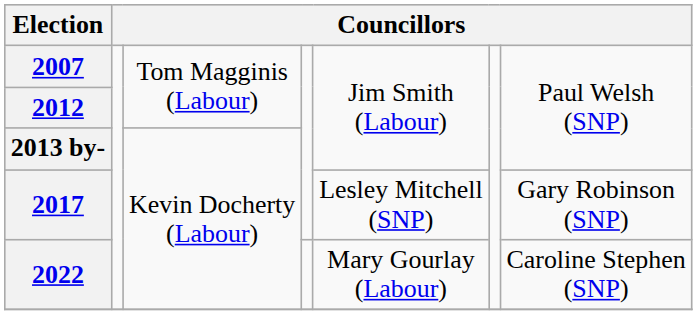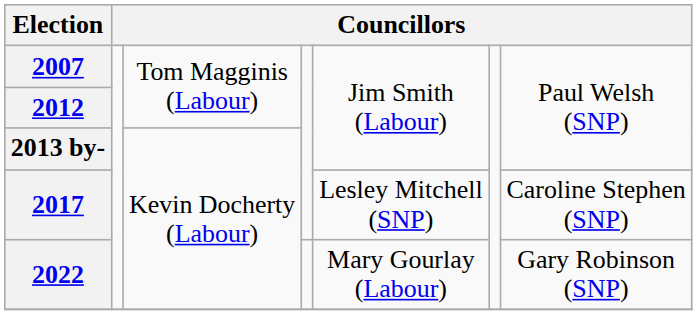2017 | column 7: Gary Robinson (SNP) -> Caroline Stephen (SNP)
2022 | column 7: Caroline Stephen (SNP) -> Gary Robinson (SNP)
